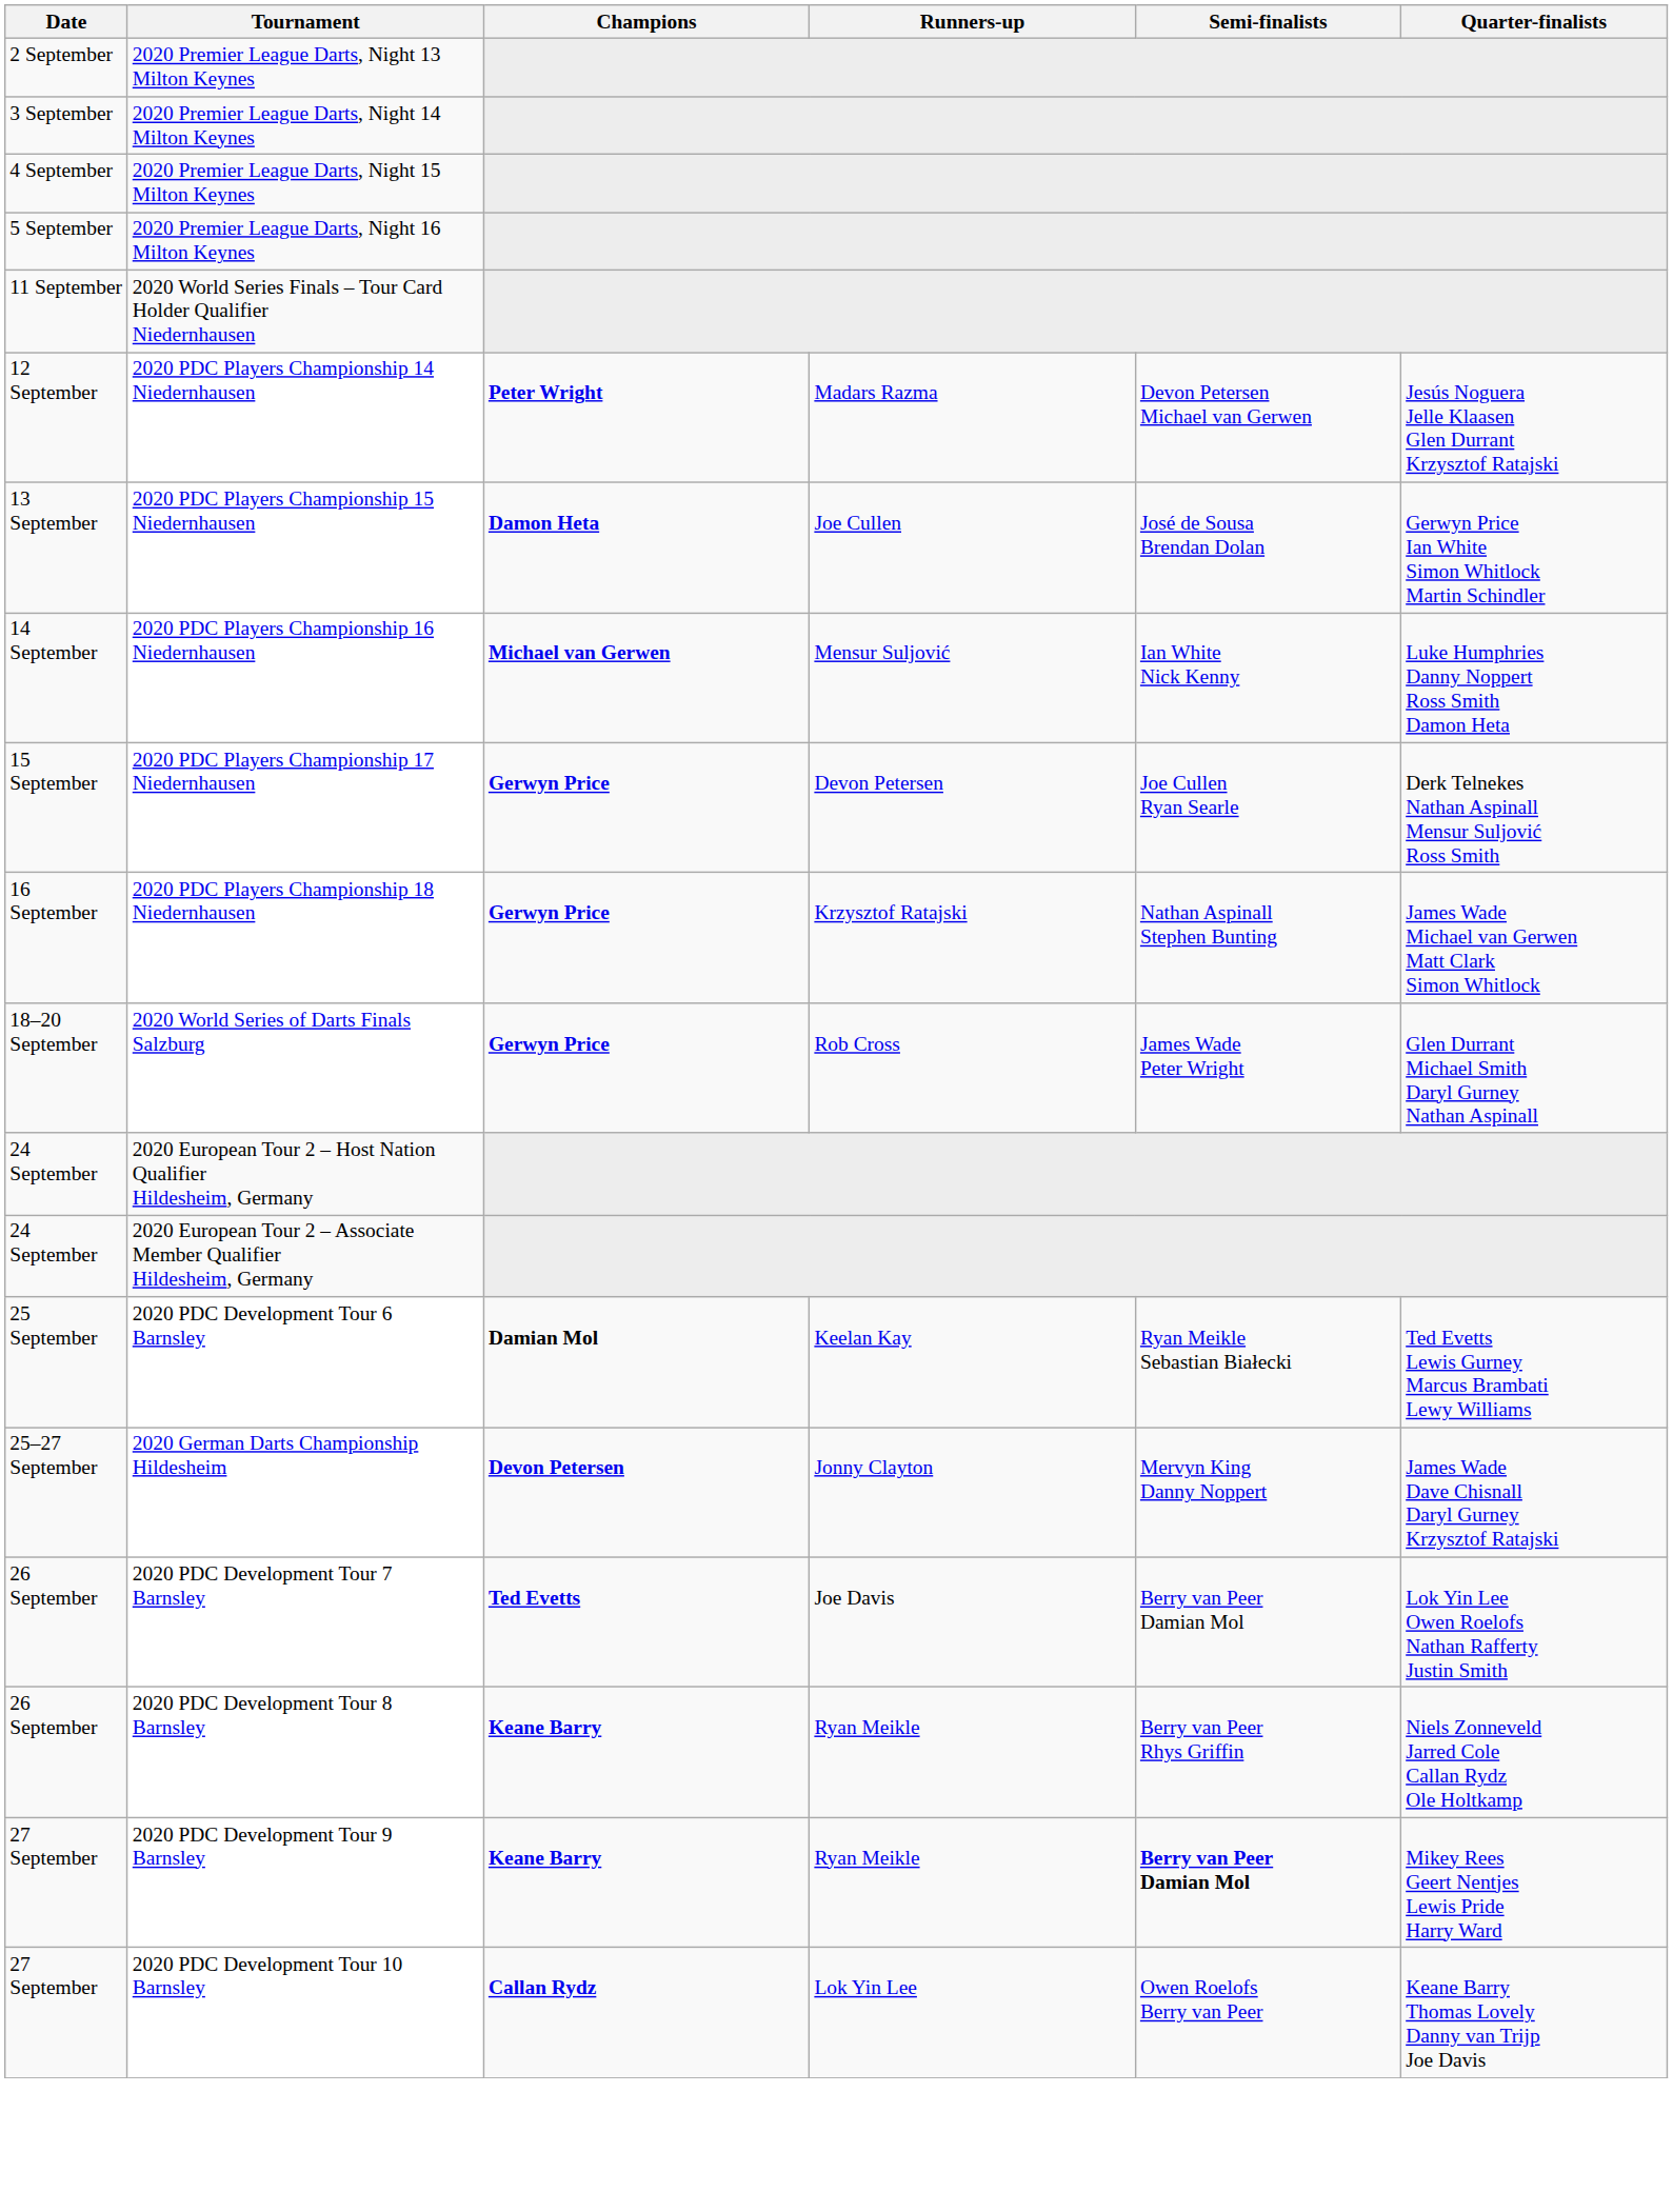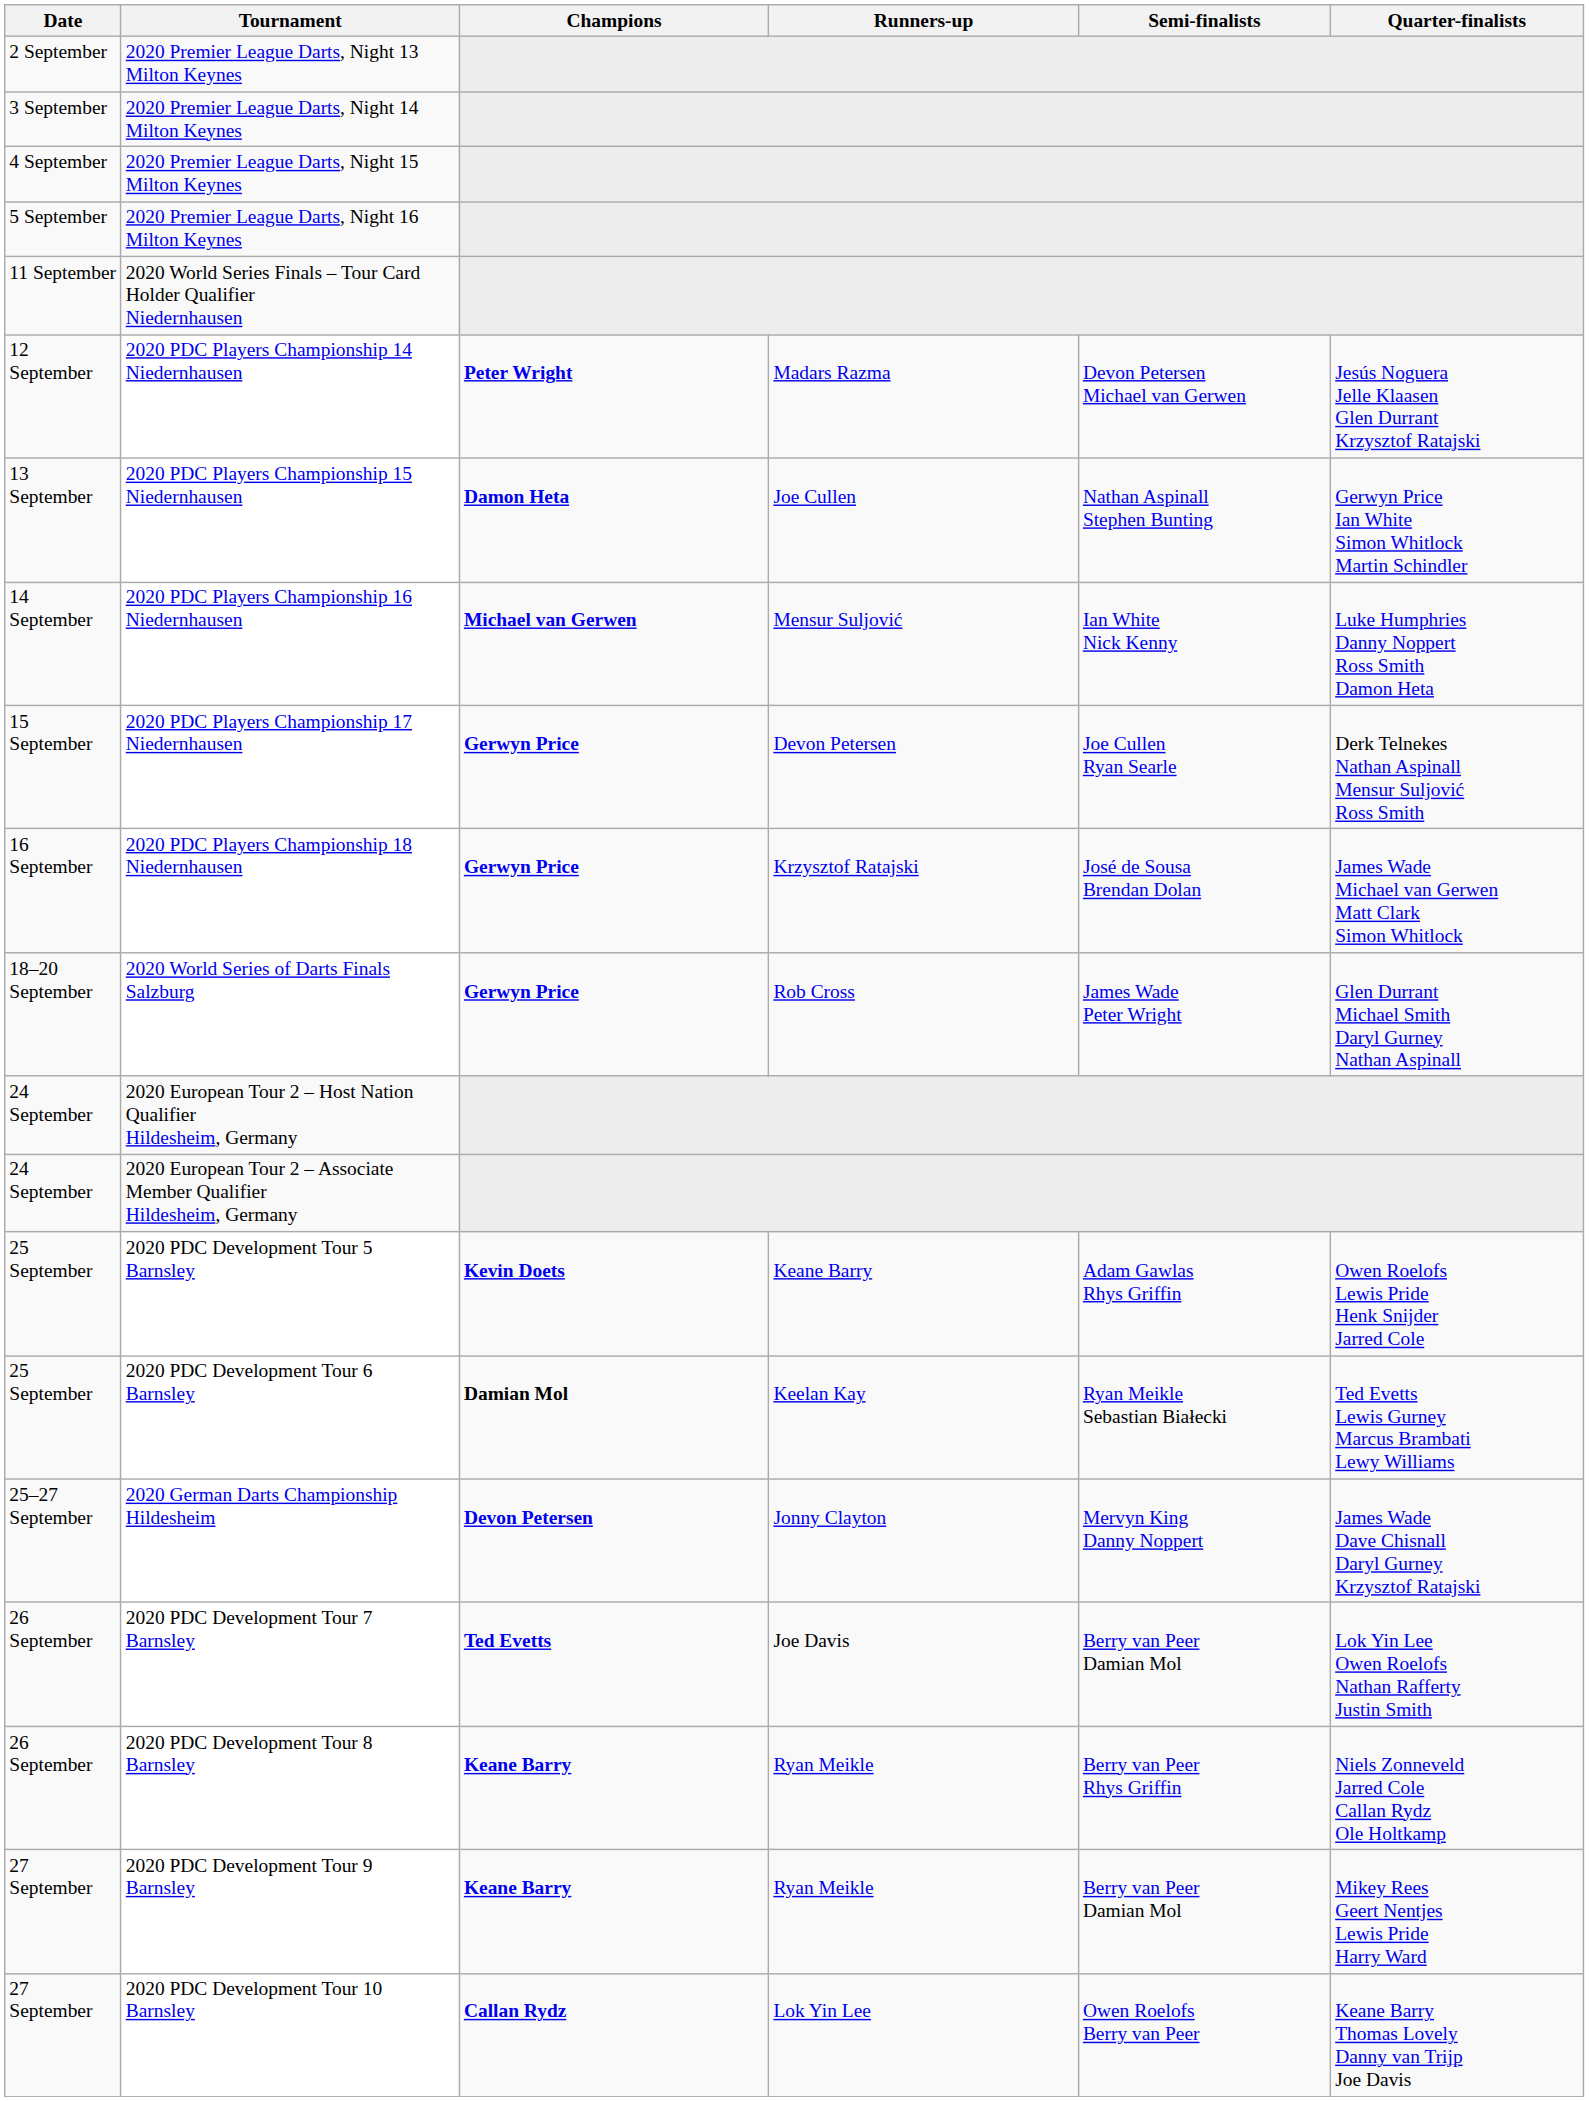2020 PDC Players Championship 15 Niedernhausen | Semi-finalists: José de Sousa Brendan Dolan -> Nathan Aspinall Stephen Bunting
2020 PDC Players Championship 18 Niedernhausen | Semi-finalists: Nathan Aspinall Stephen Bunting -> José de Sousa Brendan Dolan
+ row: 25 September | 2020 PDC Development Tour 5 Barnsley | Kevin Doets | Keane Barry | Adam Gawlas Rhys Griffin | Owen Roelofs Lewis Pride Henk Snijder Jarred Cole
2020 PDC Development Tour 9 Barnsley | Semi-finalists: bold -> normal
